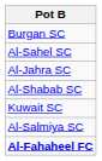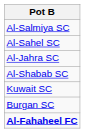row 2 | column 1: Burgan SC -> Al-Salmiya SC
row 7 | column 1: Al-Salmiya SC -> Burgan SC
